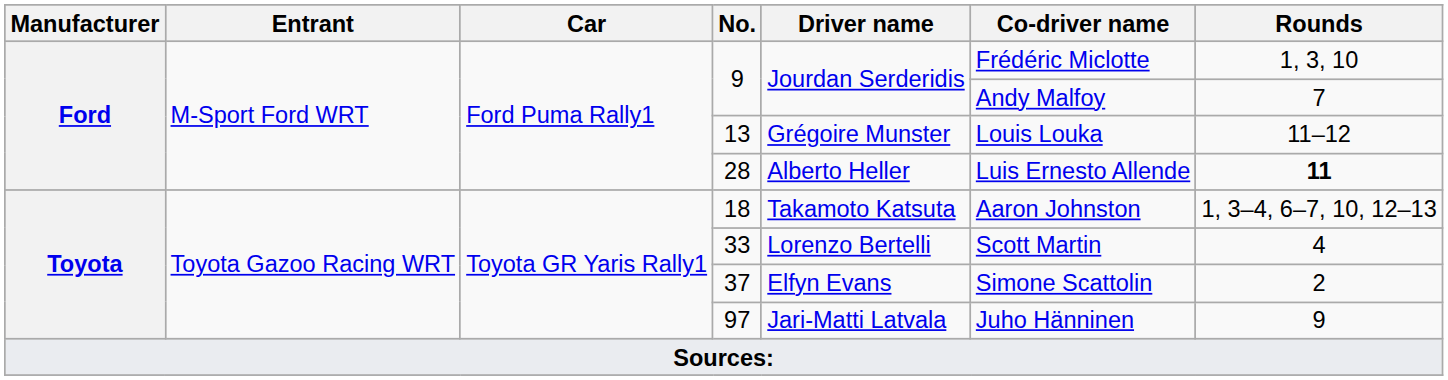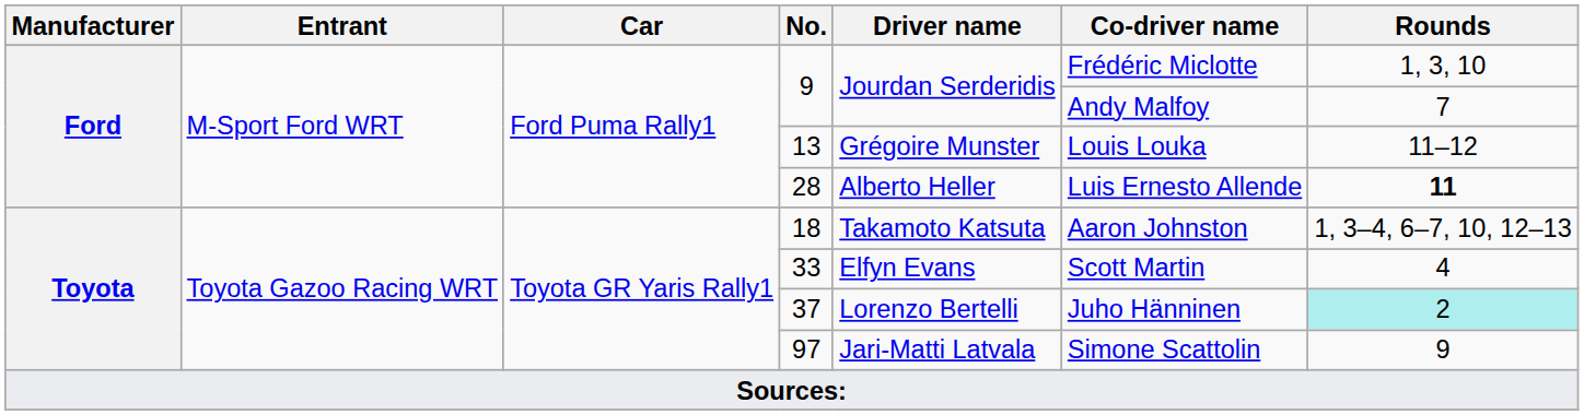33 | Driver name: Lorenzo Bertelli -> Elfyn Evans
37 | Driver name: Elfyn Evans -> Lorenzo Bertelli
37 | Co-driver name: Simone Scattolin -> Juho Hänninen
37 | Rounds: no background -> paleturquoise background
97 | Co-driver name: Juho Hänninen -> Simone Scattolin
